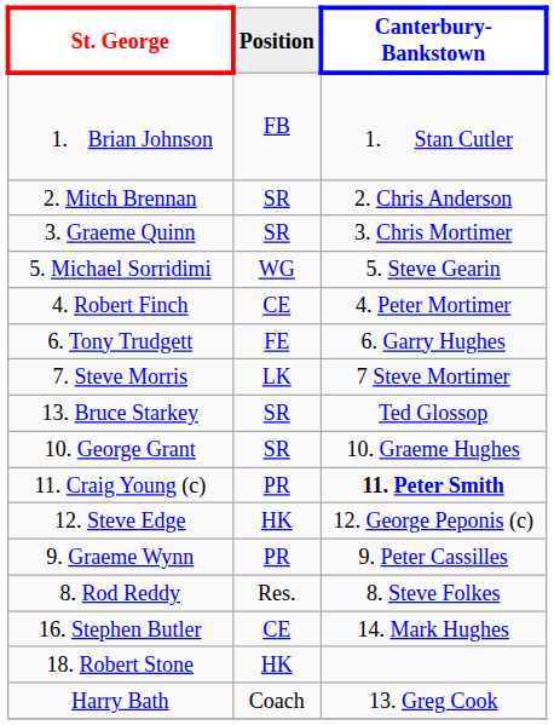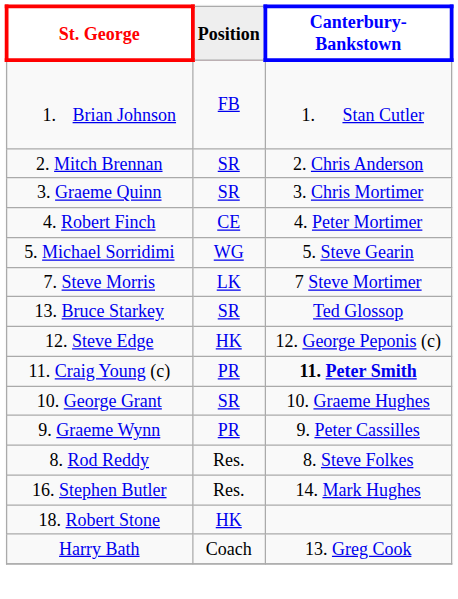rows swapped: 4. Robert Finch <-> 5. Michael Sorridimi
- row: 6. Tony Trudgett | FE | 6. Garry Hughes
rows swapped: 12. Steve Edge <-> 10. George Grant
16. Stephen Butler | Position: CE -> Res.
